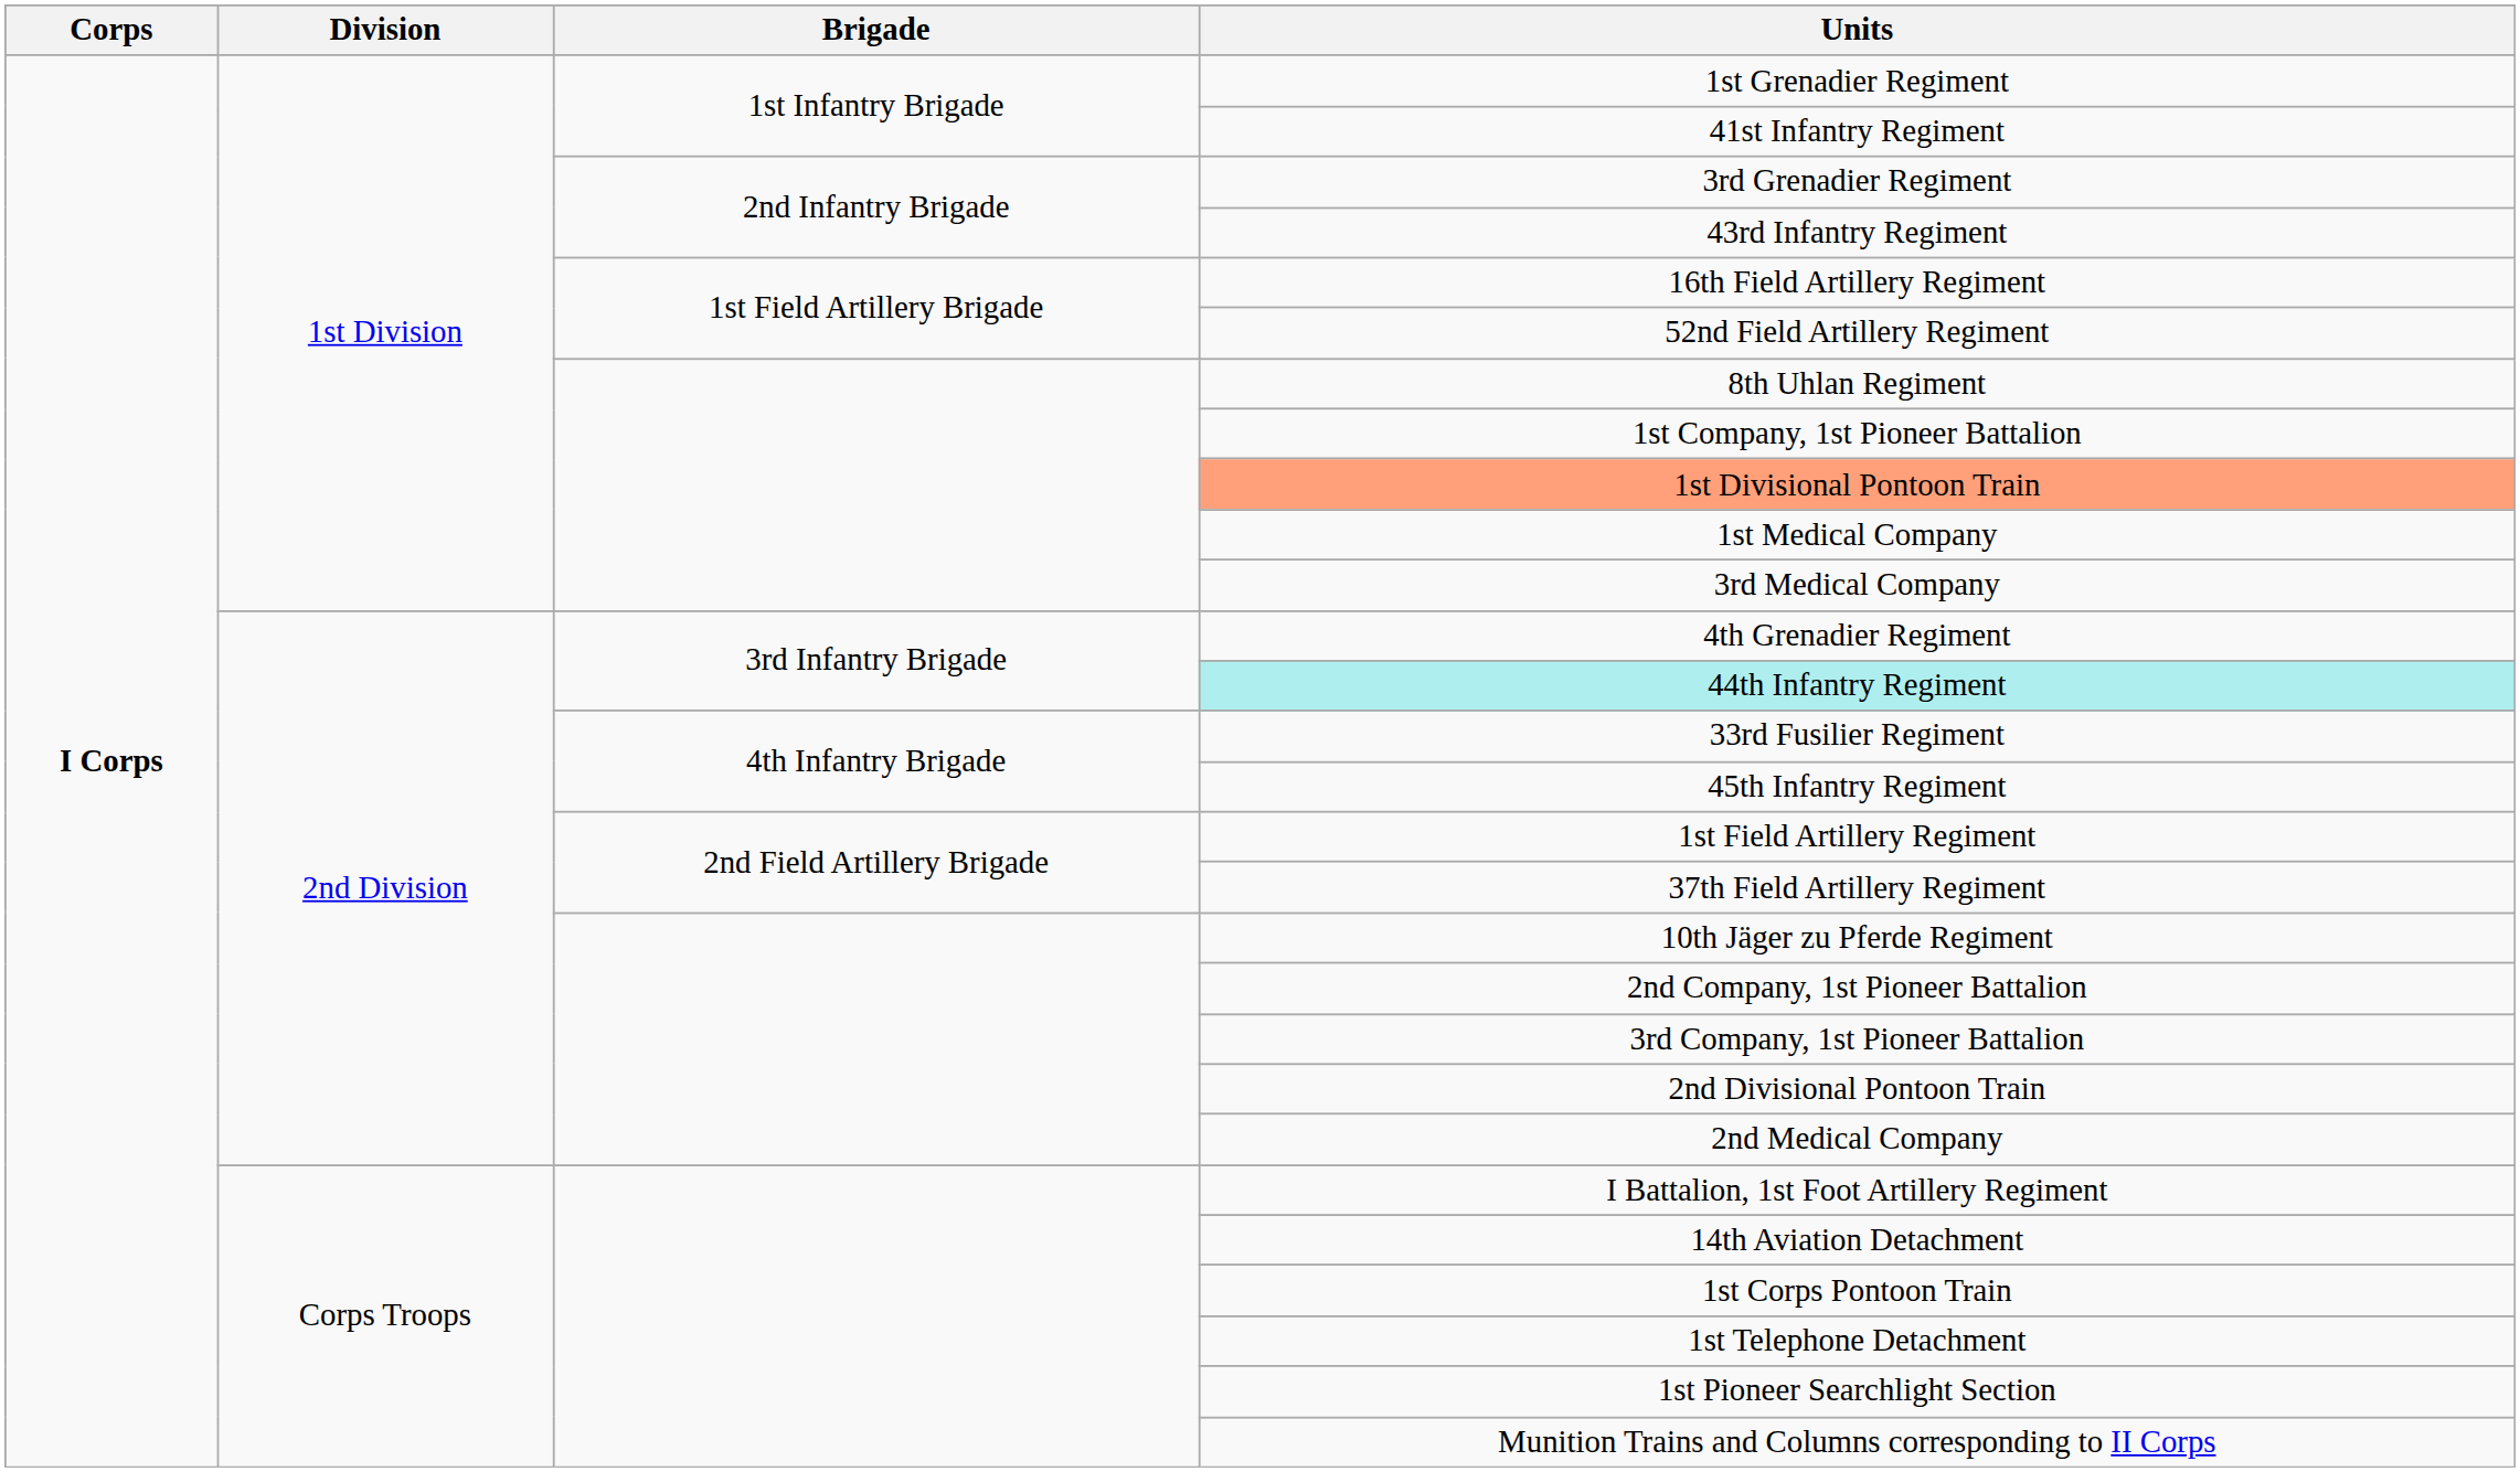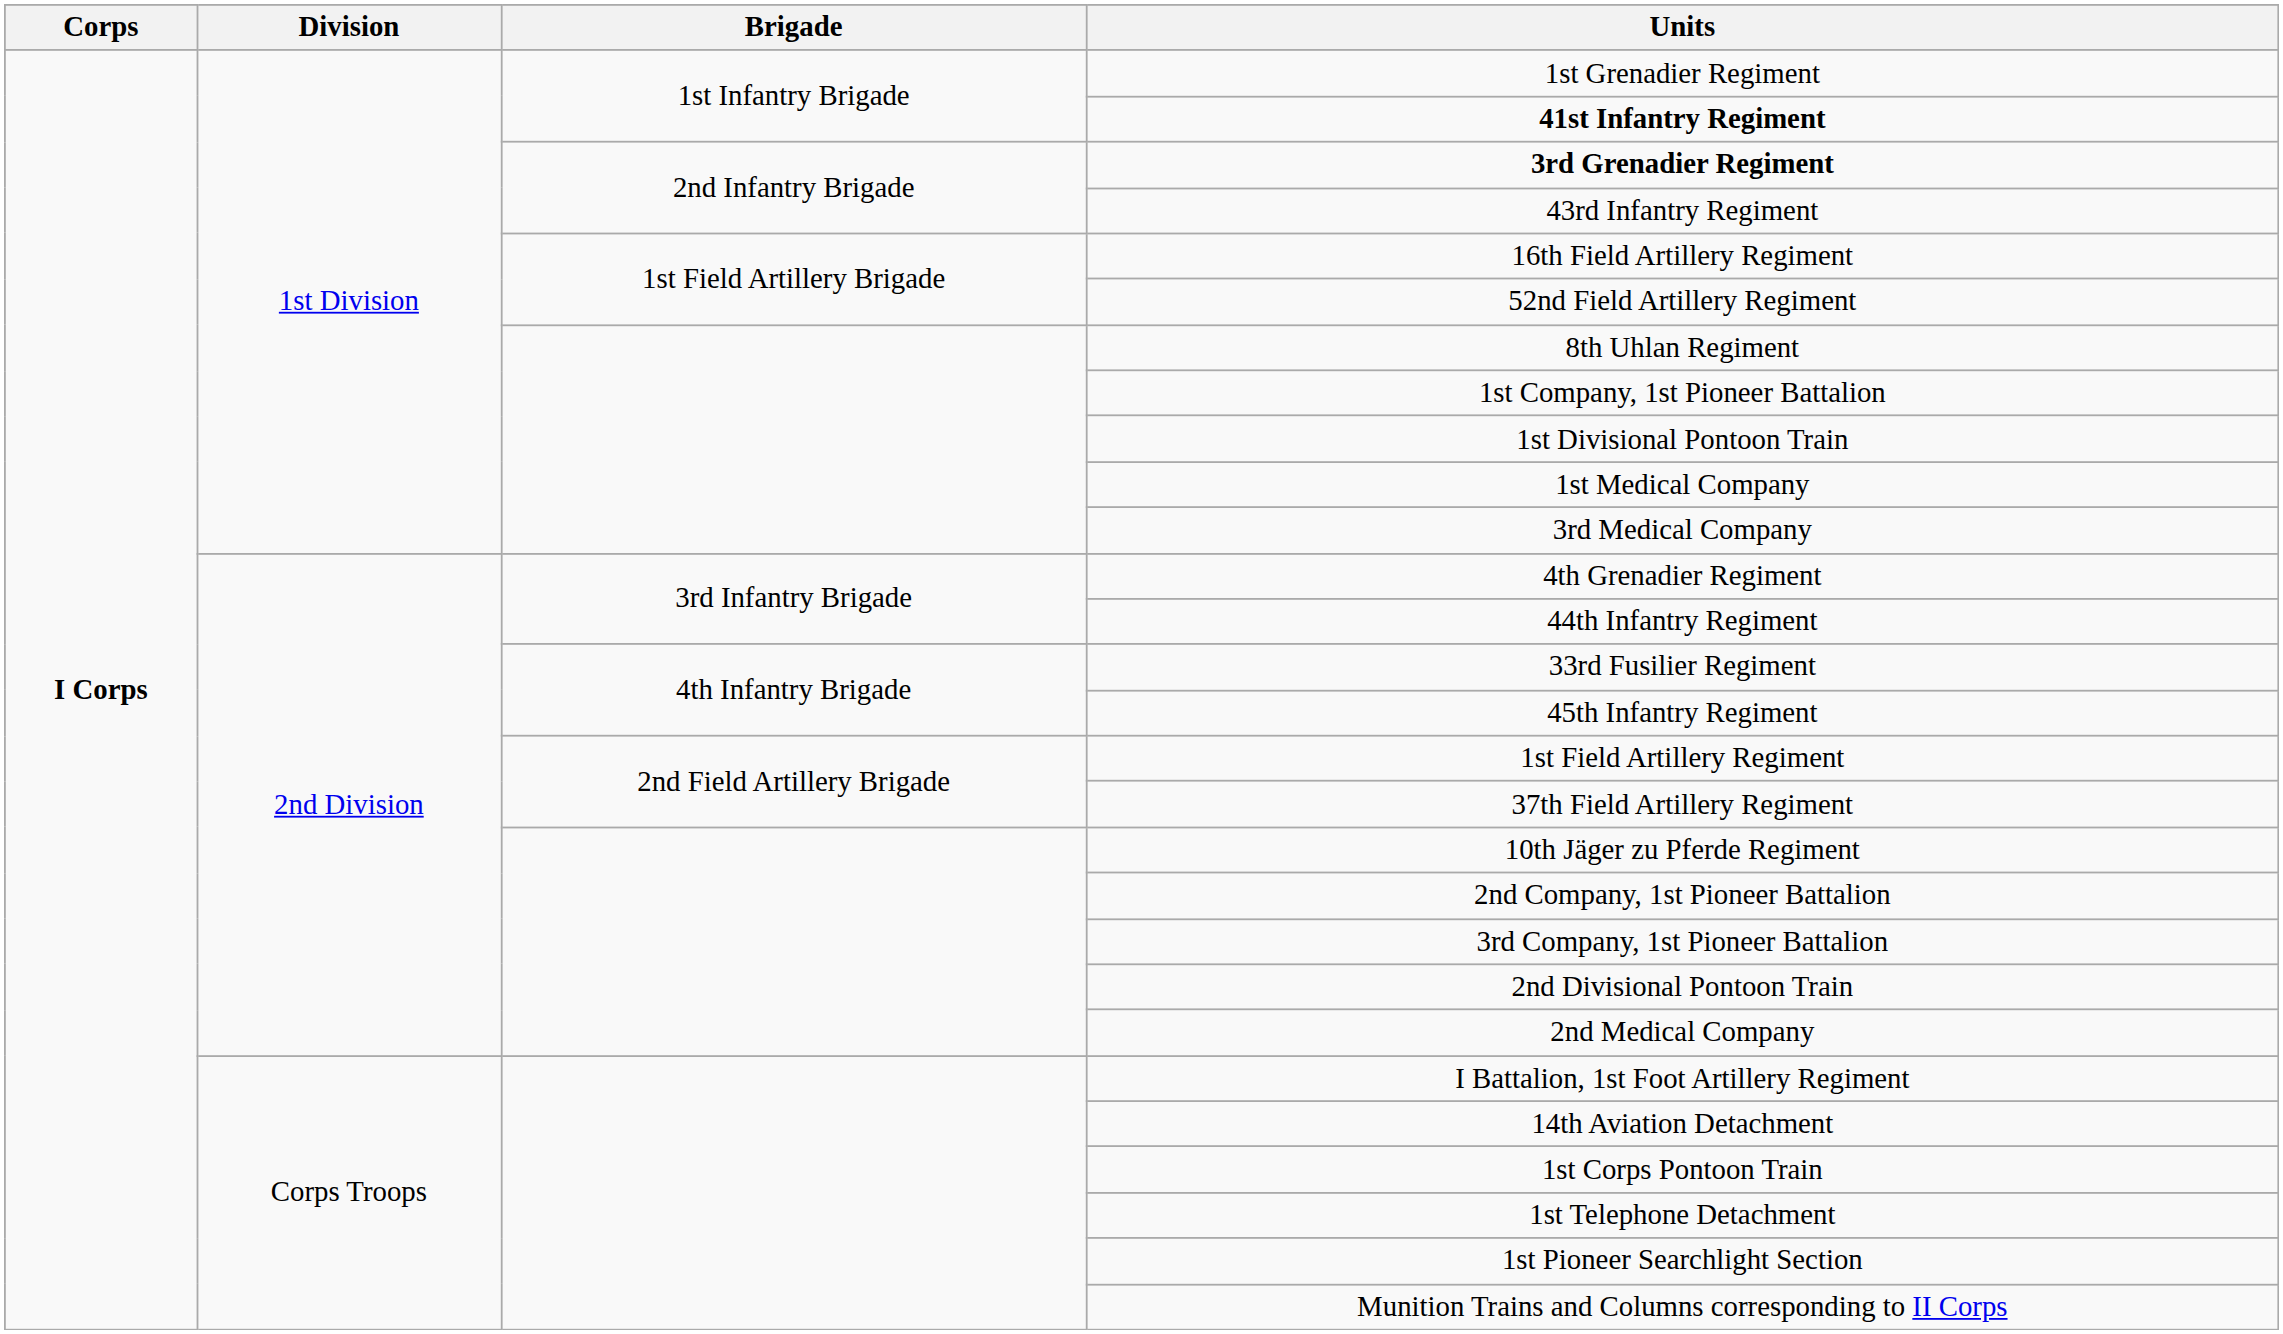41st Infantry Regiment | Units: normal -> bold
3rd Grenadier Regiment | Units: normal -> bold
1st Divisional Pontoon Train | Units: lightsalmon background -> no background
44th Infantry Regiment | Units: paleturquoise background -> no background
